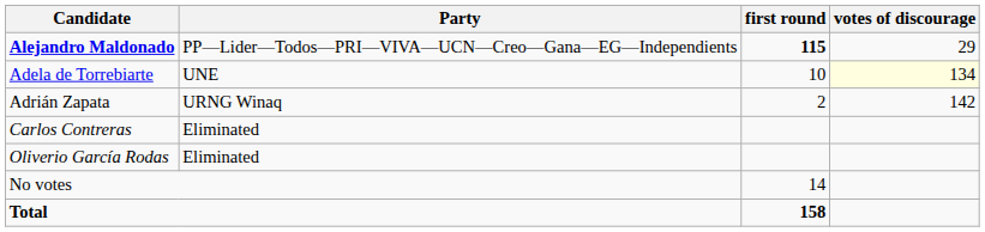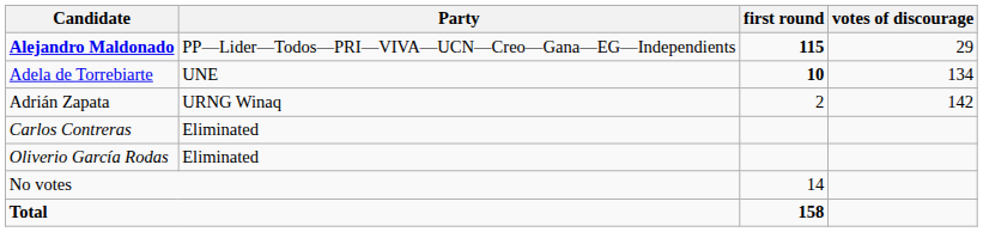Adela de Torrebiarte | first round: normal -> bold
Adela de Torrebiarte | votes of discourage: lightyellow background -> no background
